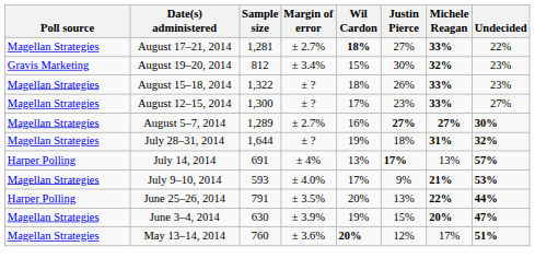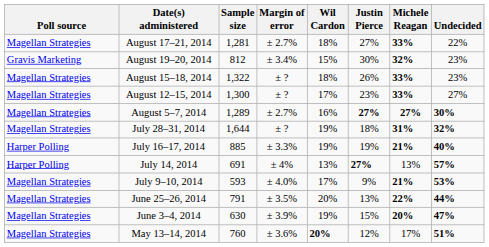August 17–21, 2014 | Wil Cardon: bold -> normal
+ row: Harper Polling | July 16–17, 2014 | 885 | ± 3.3% | 19% | 19% | 21% | 40%
July 14, 2014 | Justin Pierce: 17% -> 27%
June 25–26, 2014 | Poll source: Harper Polling -> Magellan Strategies
